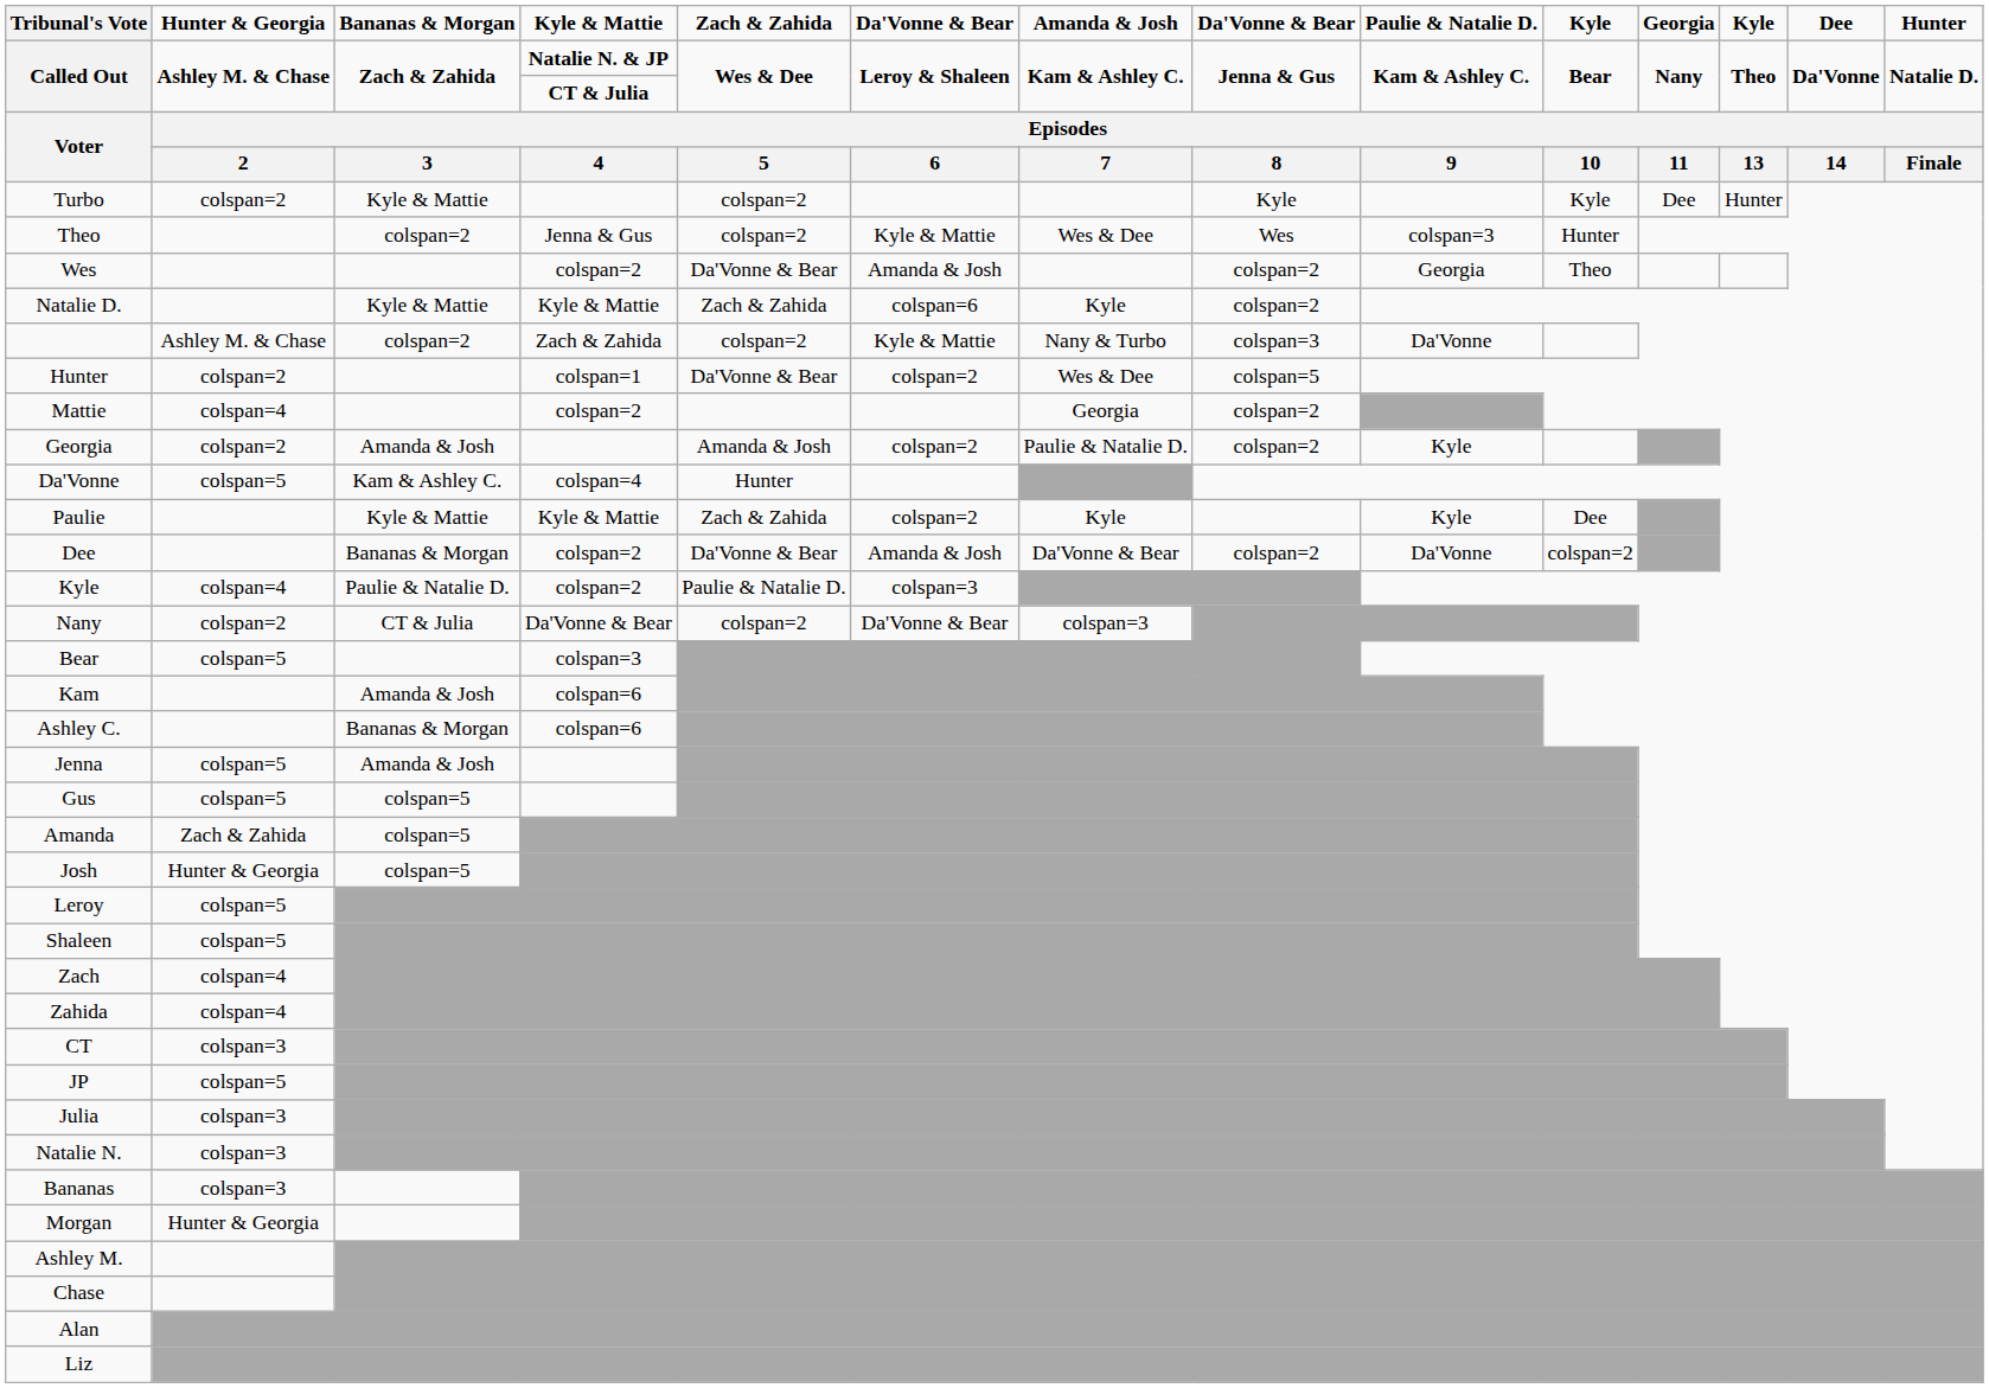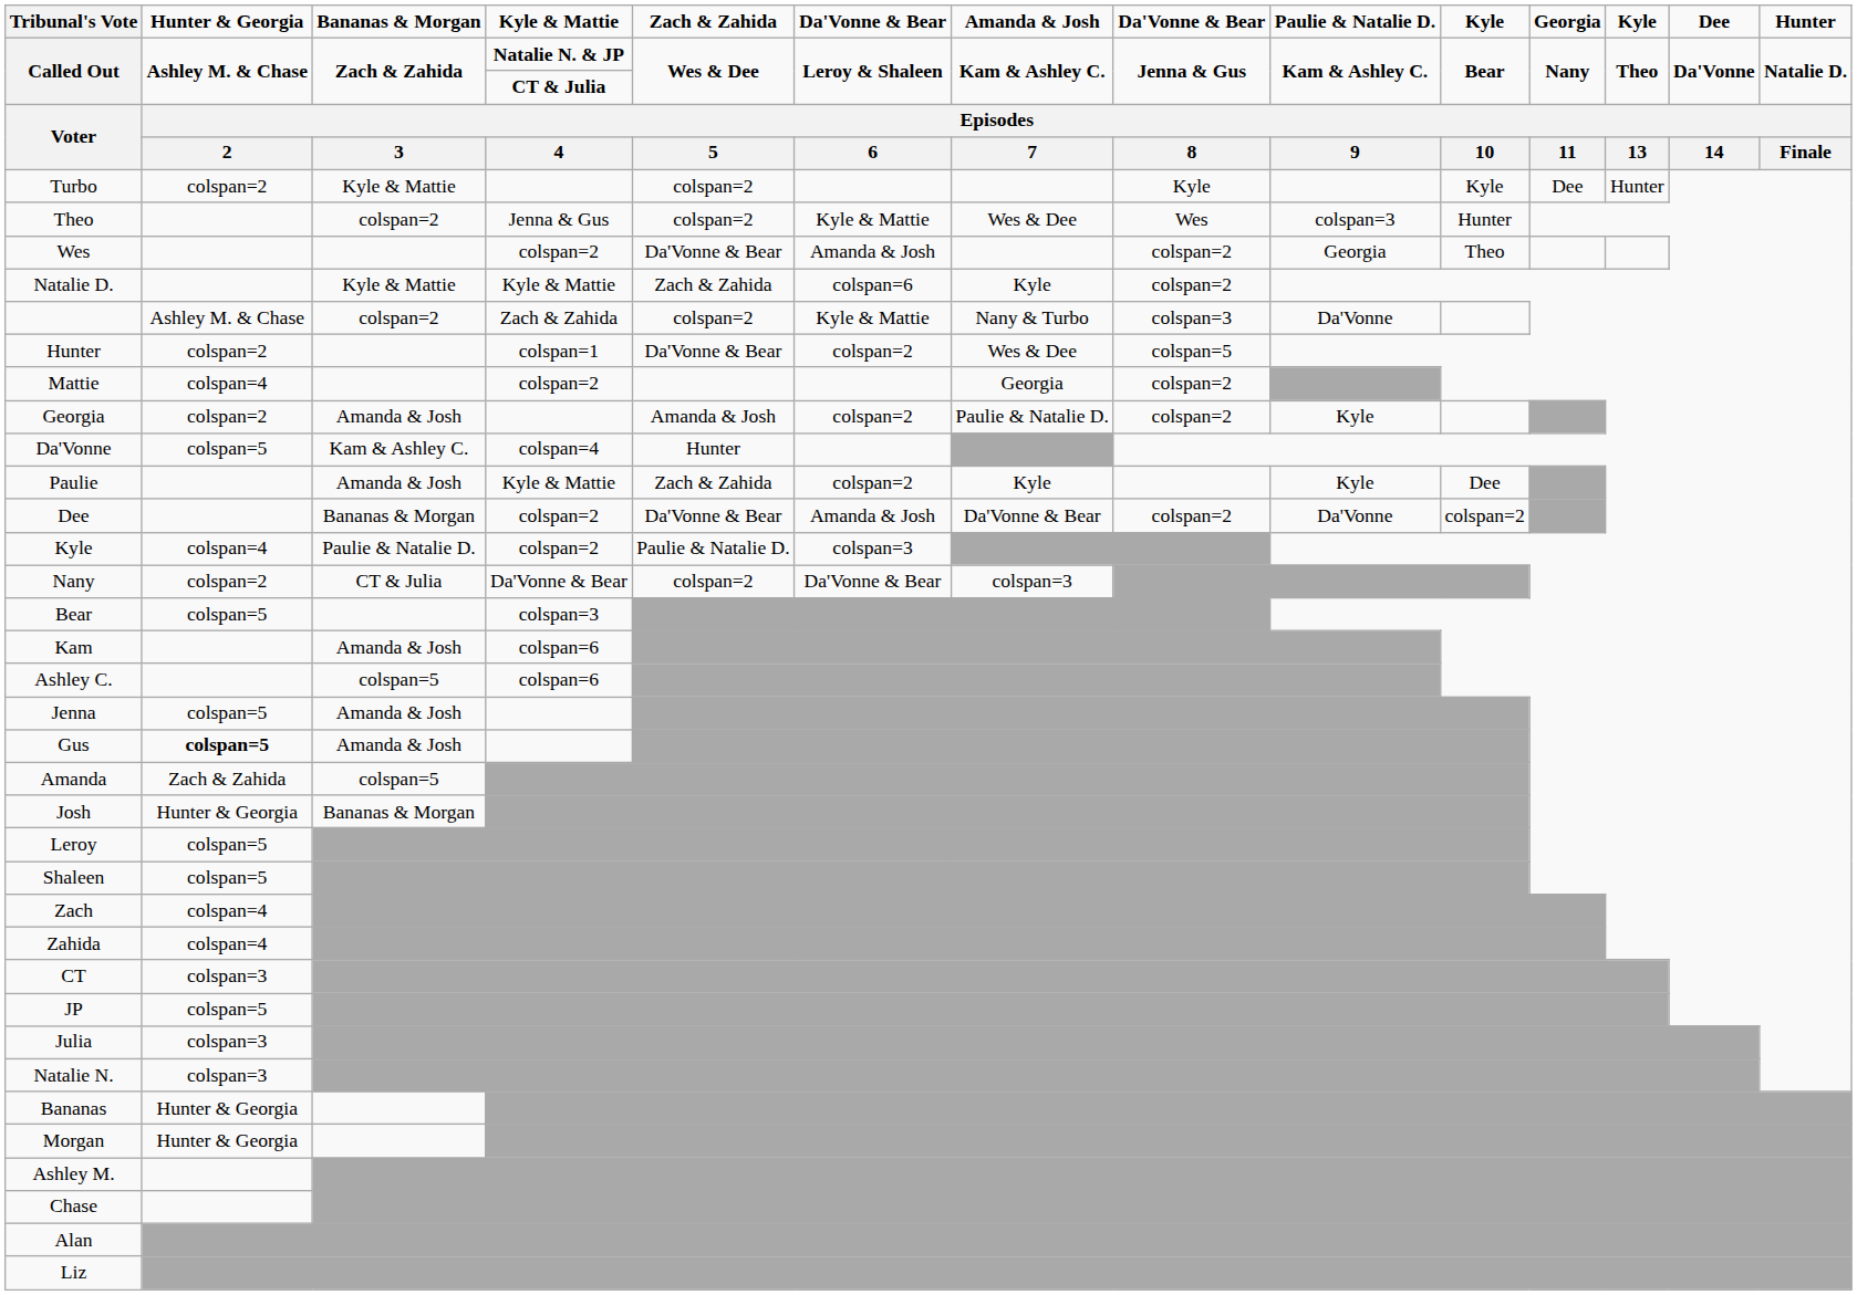Paulie | column 3: Kyle & Mattie -> Amanda & Josh
Ashley C. | column 3: Bananas & Morgan -> colspan=5
Gus | column 2: normal -> bold
Gus | column 3: colspan=5 -> Amanda & Josh
Josh | column 3: colspan=5 -> Bananas & Morgan
Bananas | column 2: colspan=3 -> Hunter & Georgia
